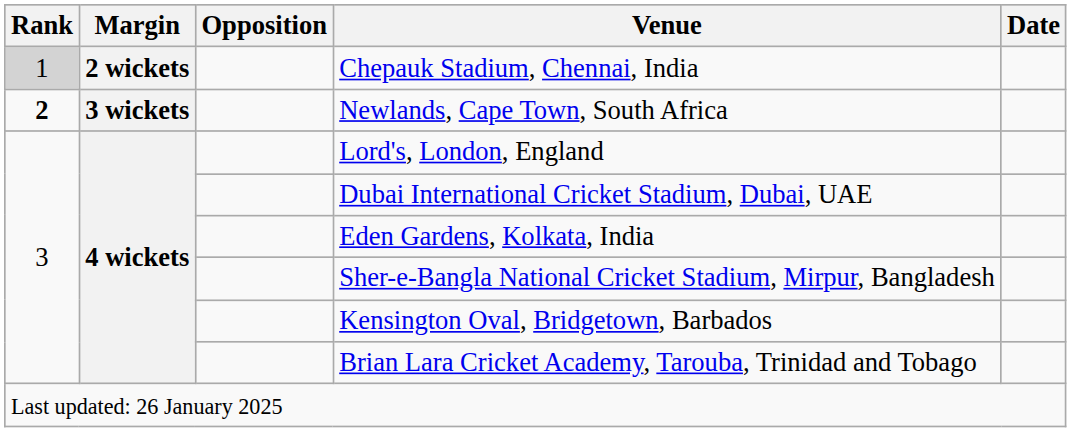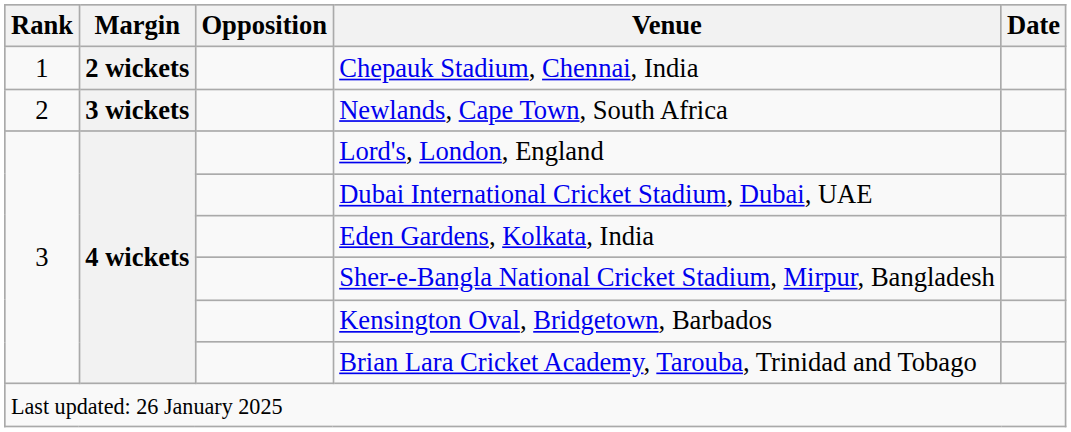Chepauk Stadium, Chennai, India | Rank: lightgrey background -> no background
Newlands, Cape Town, South Africa | Rank: bold -> normal
